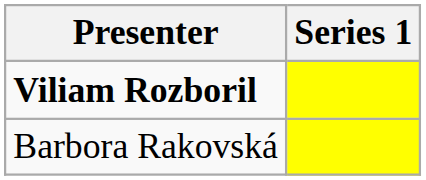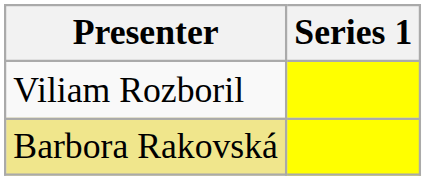Viliam Rozboril | Presenter: bold -> normal
Barbora Rakovská | Presenter: no background -> khaki background
